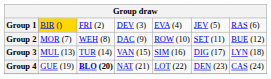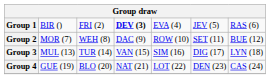Group 1 | column 2: gold background -> no background
Group 1 | column 4: normal -> bold
Group 4 | column 3: bold -> normal
